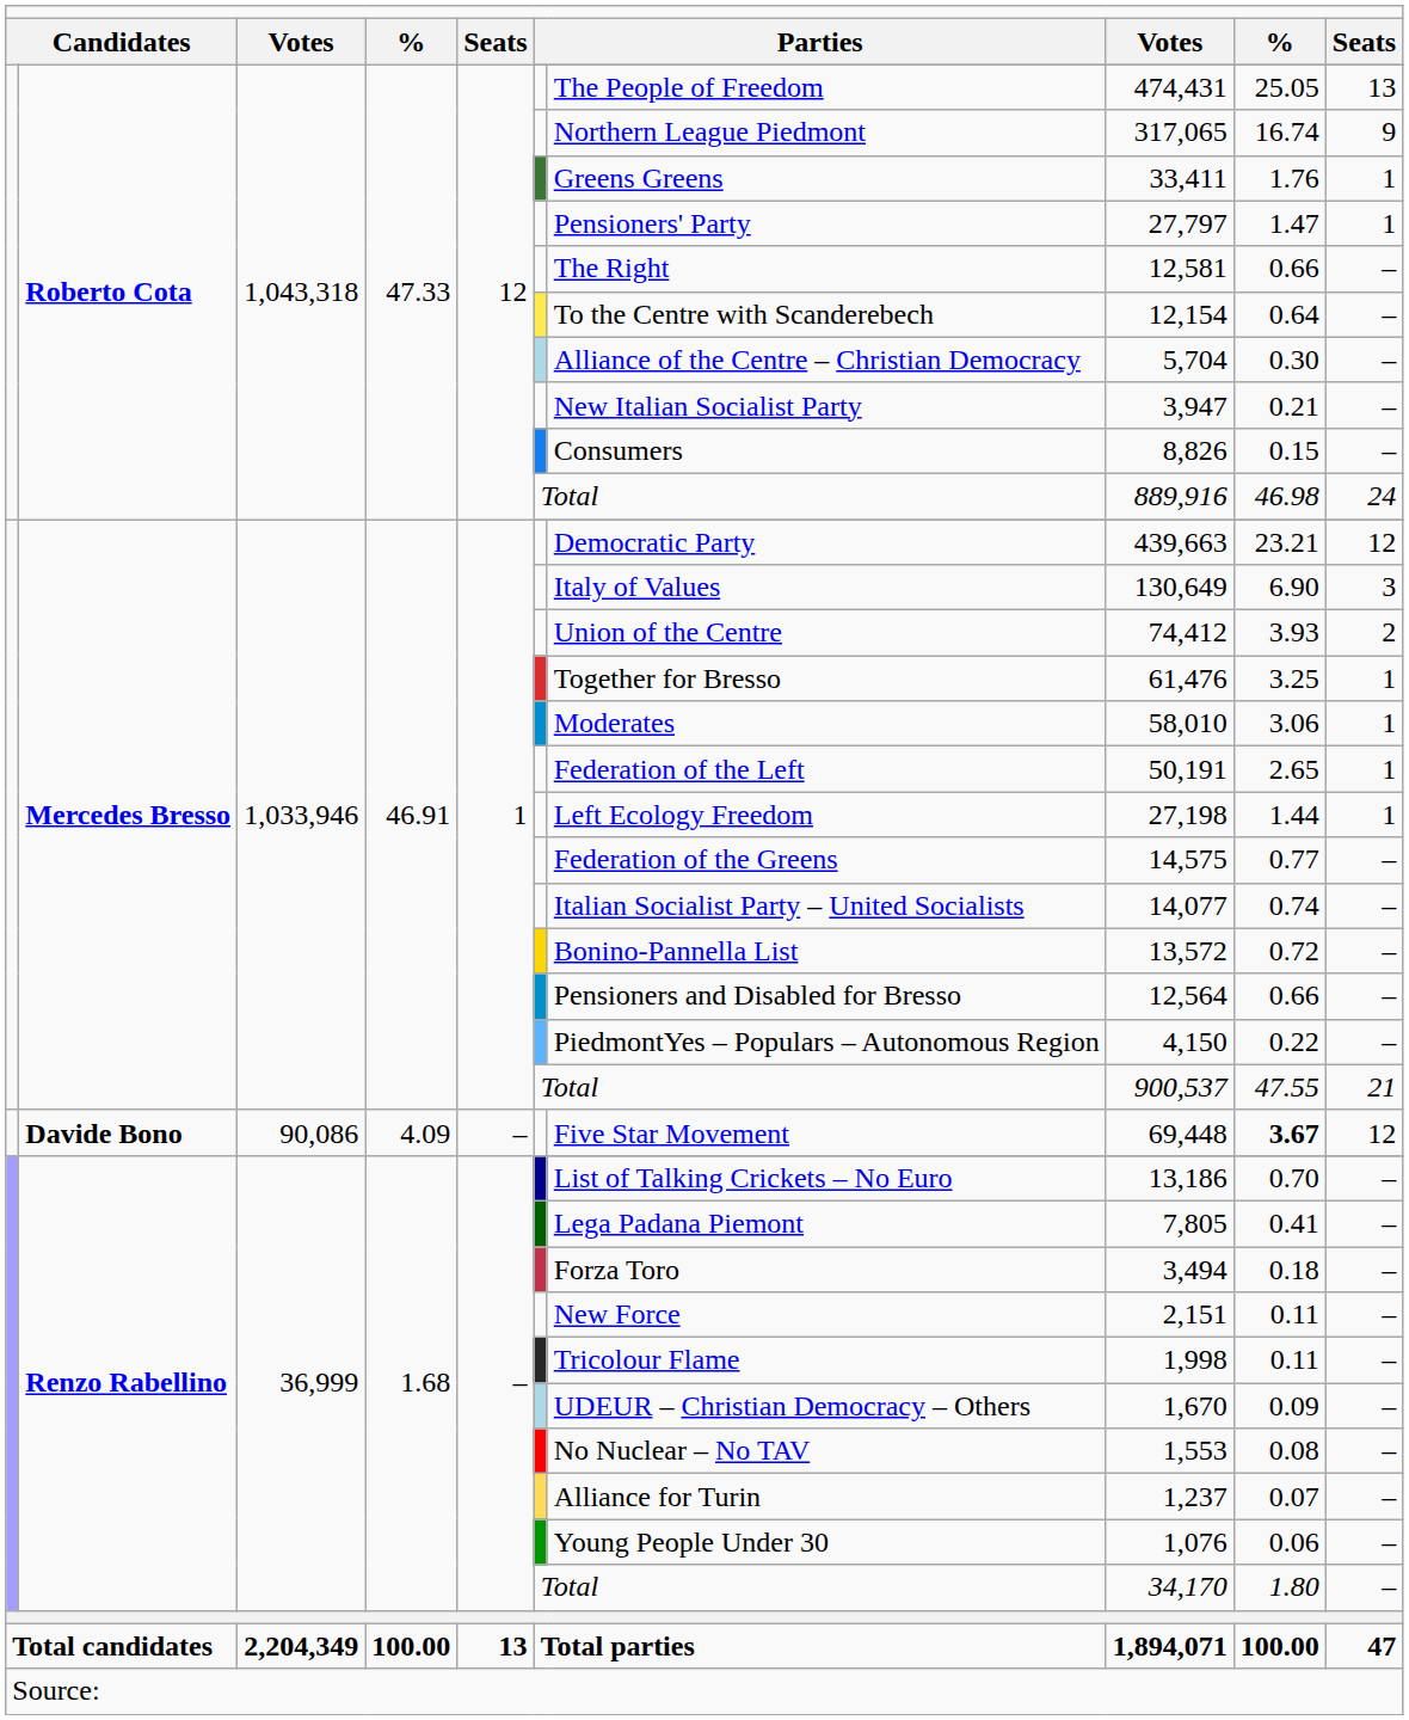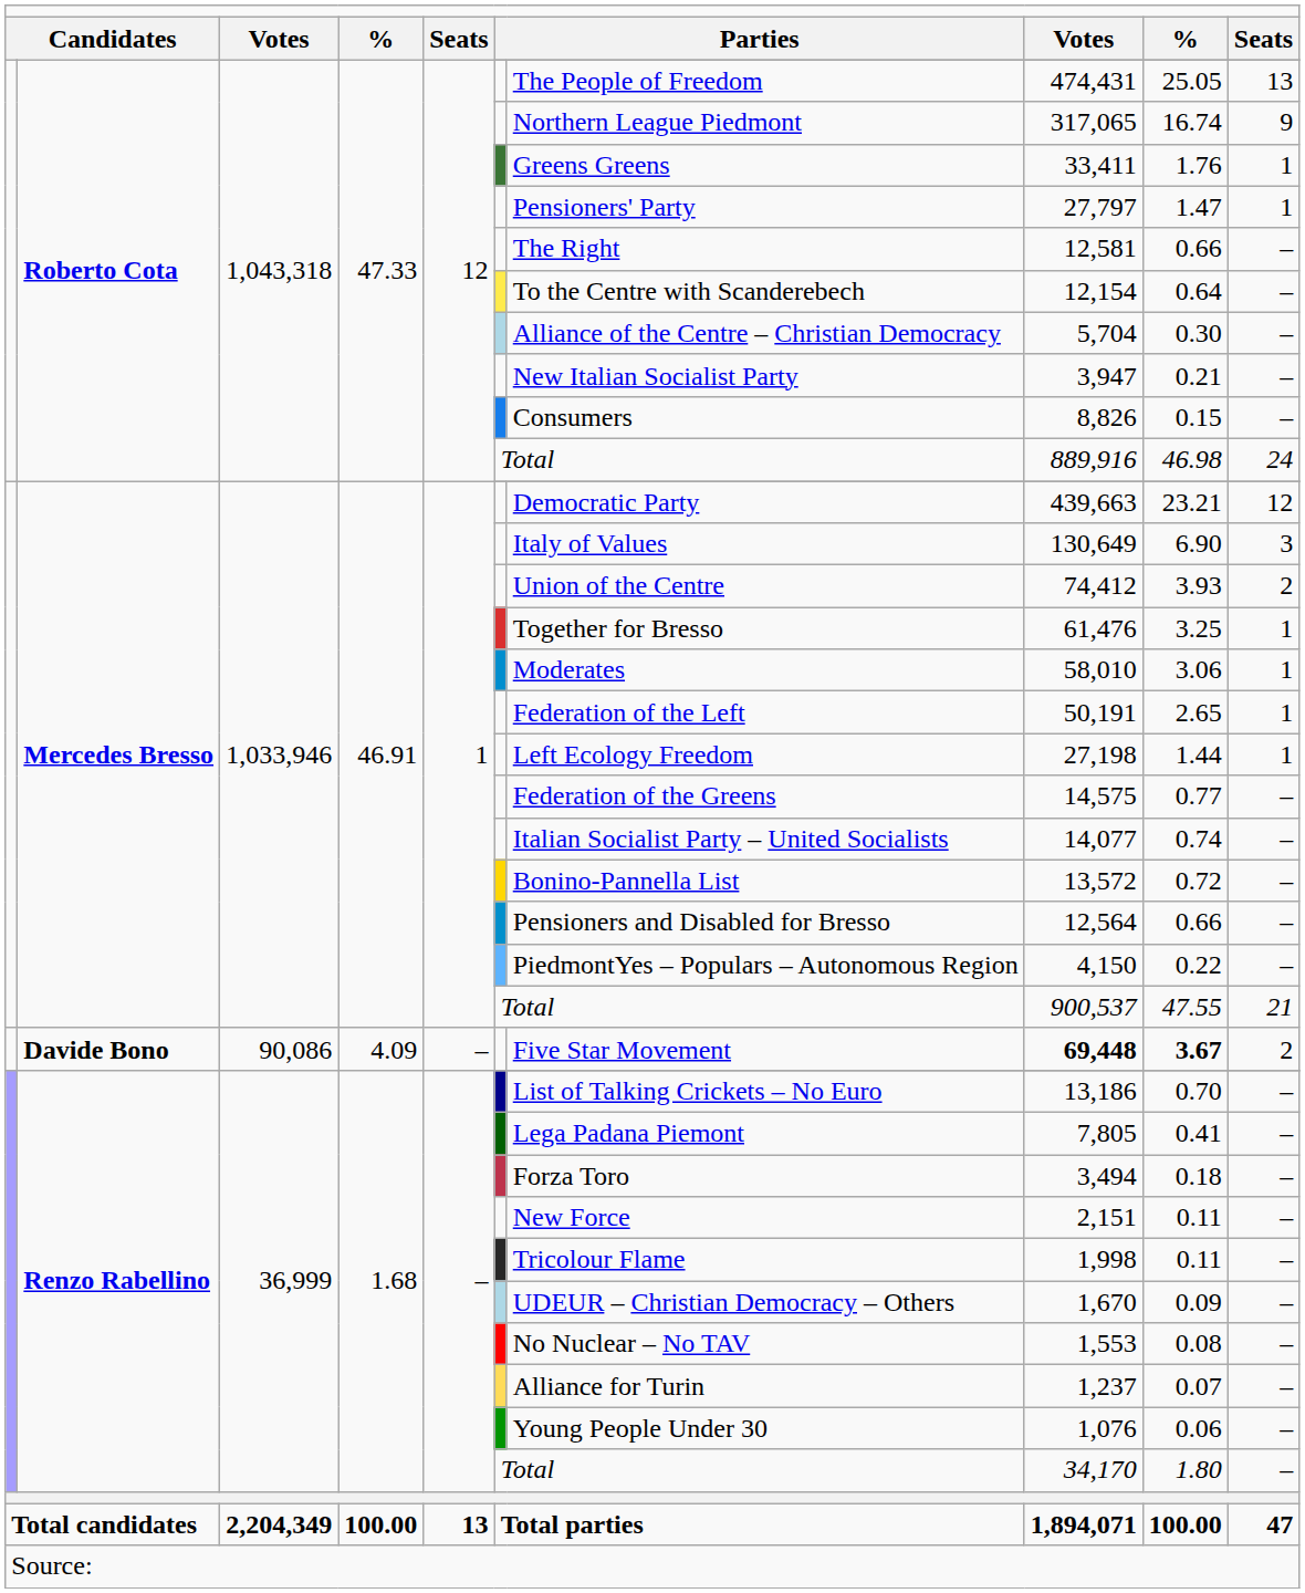Davide Bono | column 8: normal -> bold
Davide Bono | column 10: 12 -> 2
